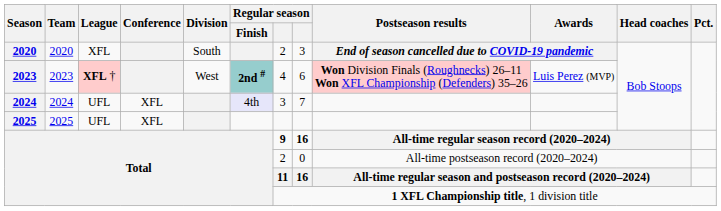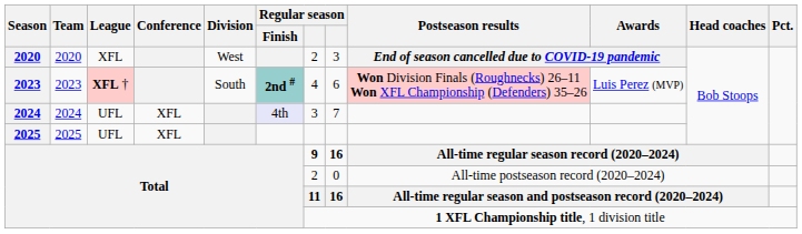row 3 | Division: South -> West
row 4 | Division: West -> South
